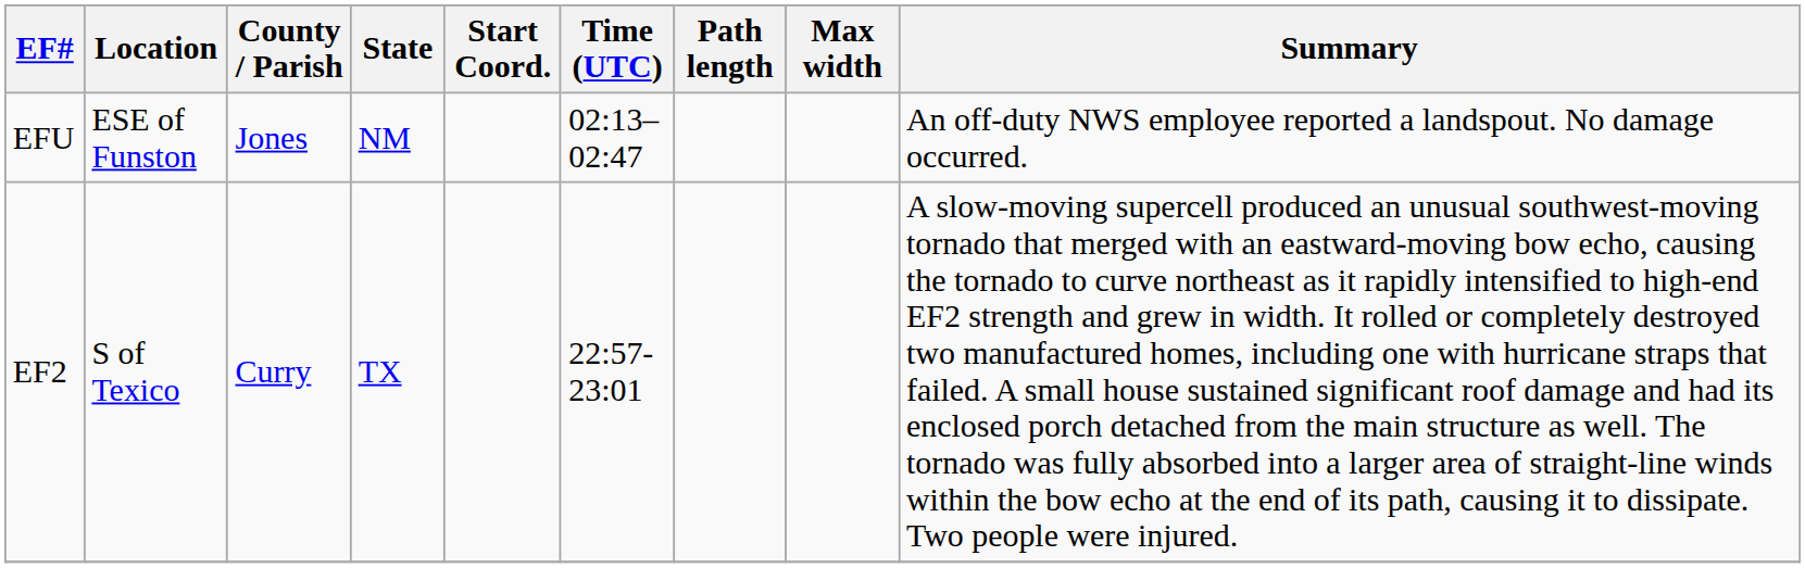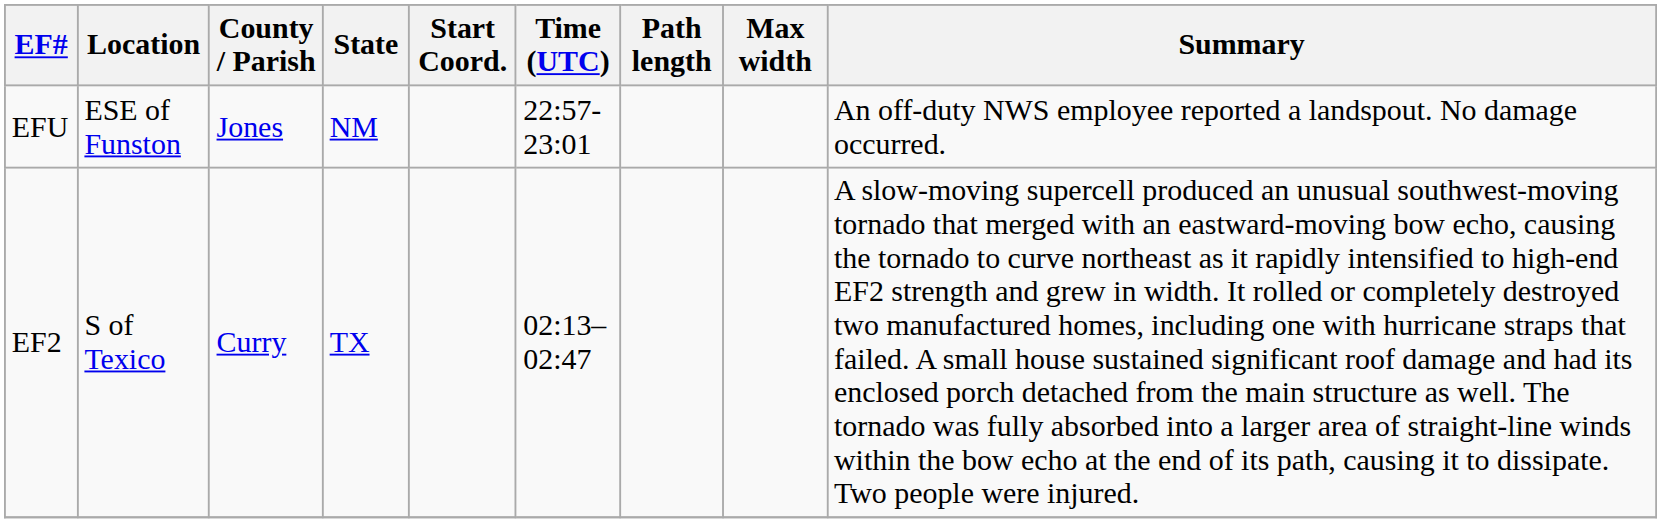EFU | Time (UTC): 02:13–02:47 -> 22:57-23:01
EF2 | Time (UTC): 22:57-23:01 -> 02:13–02:47
